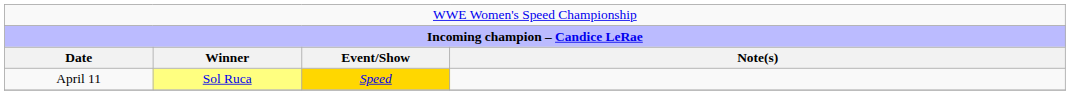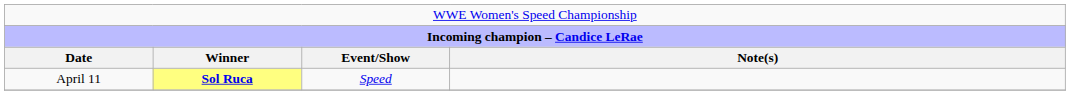April 11 | column 2: normal -> bold
April 11 | column 3: gold background -> no background
